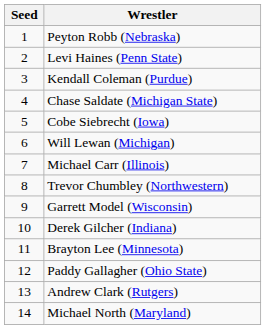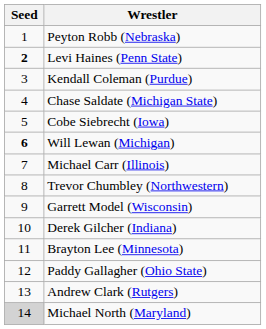Levi Haines (Penn State) | Seed: normal -> bold
Will Lewan (Michigan) | Seed: normal -> bold
Michael North (Maryland) | Seed: no background -> lightgrey background
